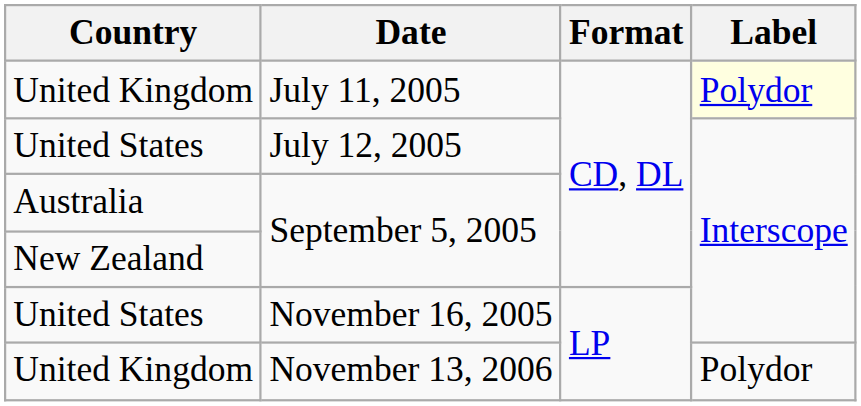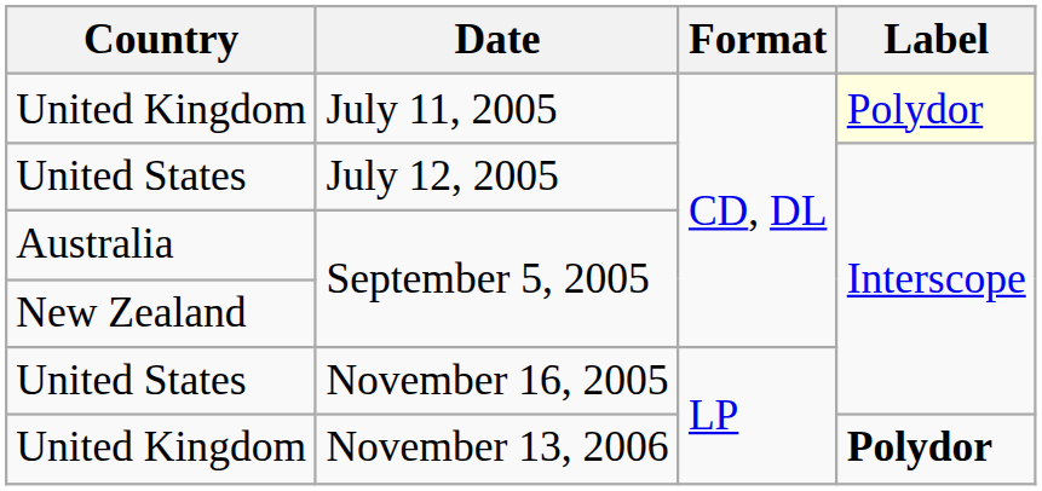November 13, 2006 | Label: normal -> bold
